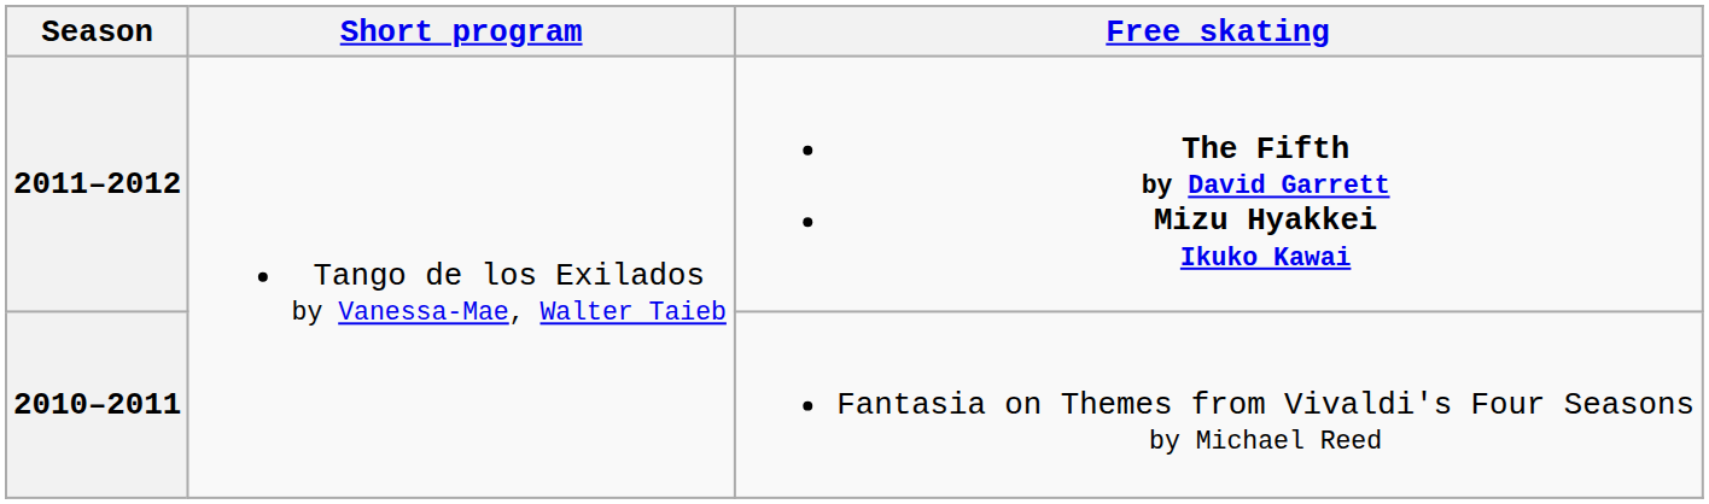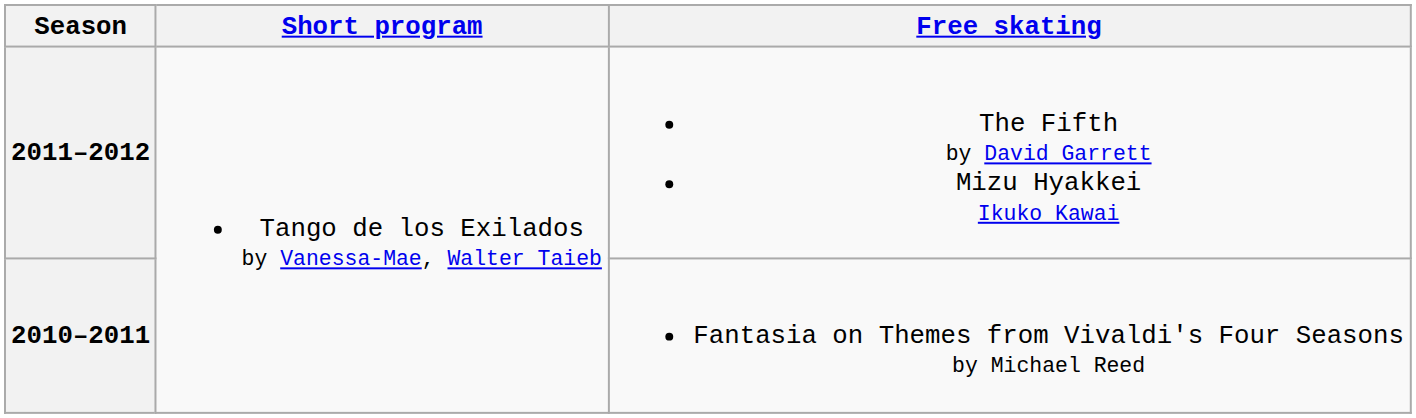2011–2012 | Free skating: bold -> normal
